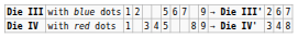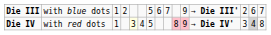Die IV | column 5: no background -> lightyellow background
Die IV | column 10: no background -> pink background
Die IV | column 11: no background -> pink background
Die IV | column 14: no background -> lightgrey background
